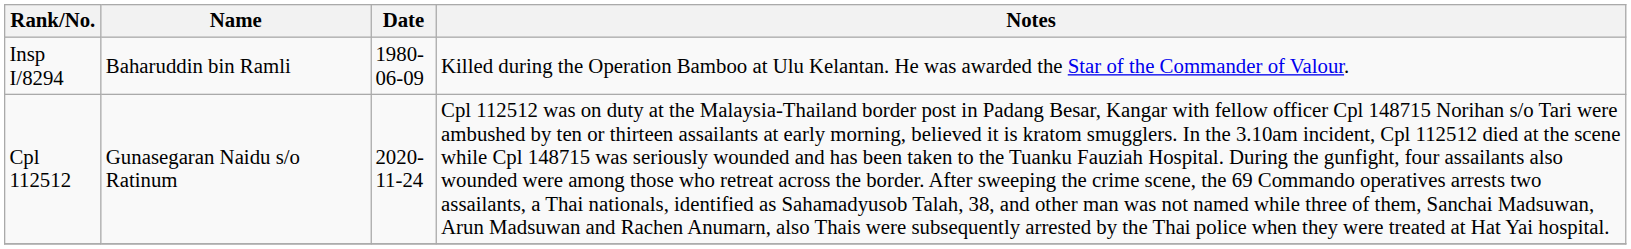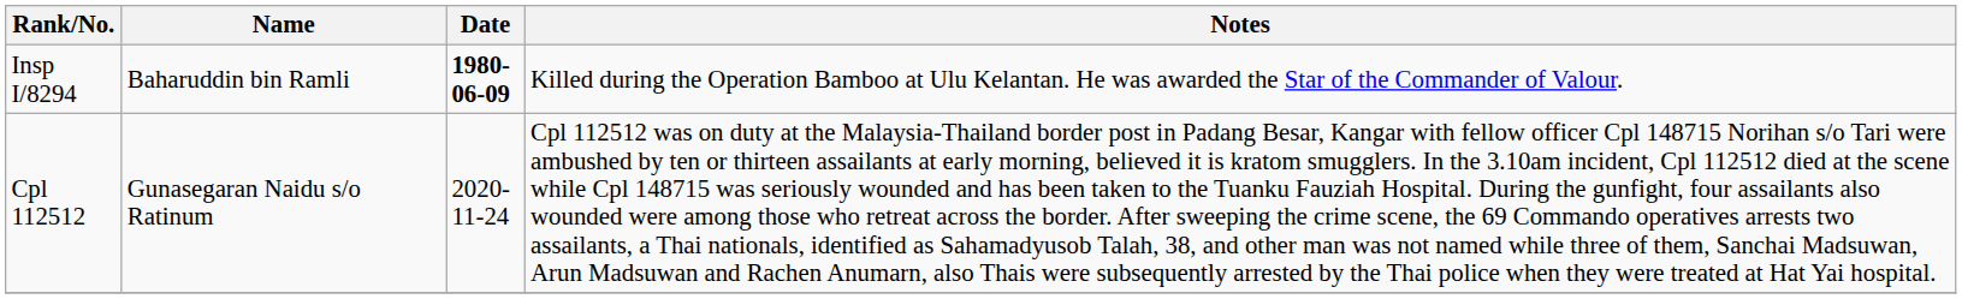Insp I/8294 | Date: normal -> bold
